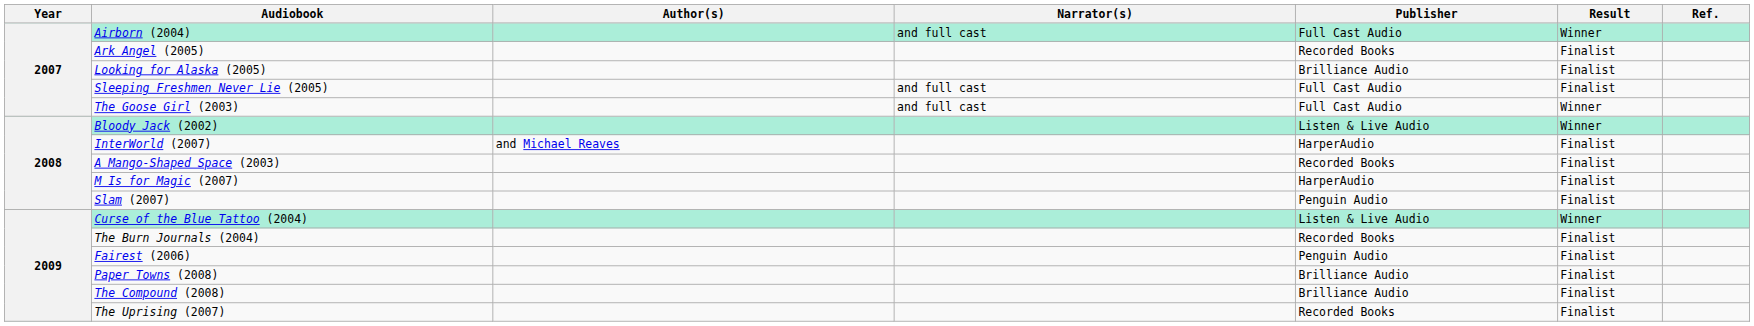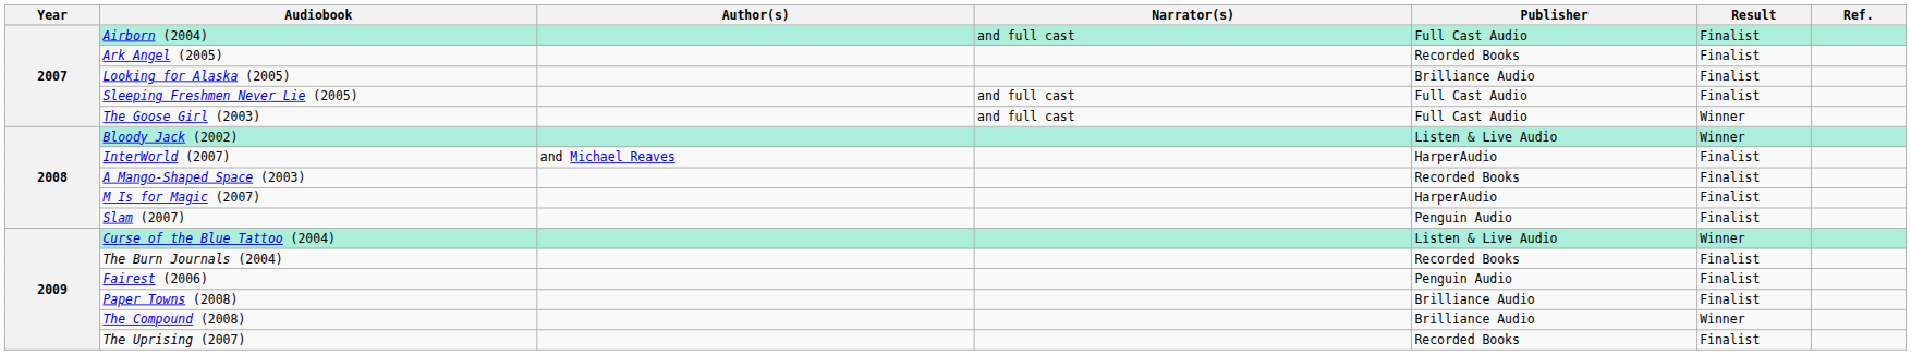Airborn (2004) | Result: Winner -> Finalist
The Compound (2008) | Result: Finalist -> Winner
